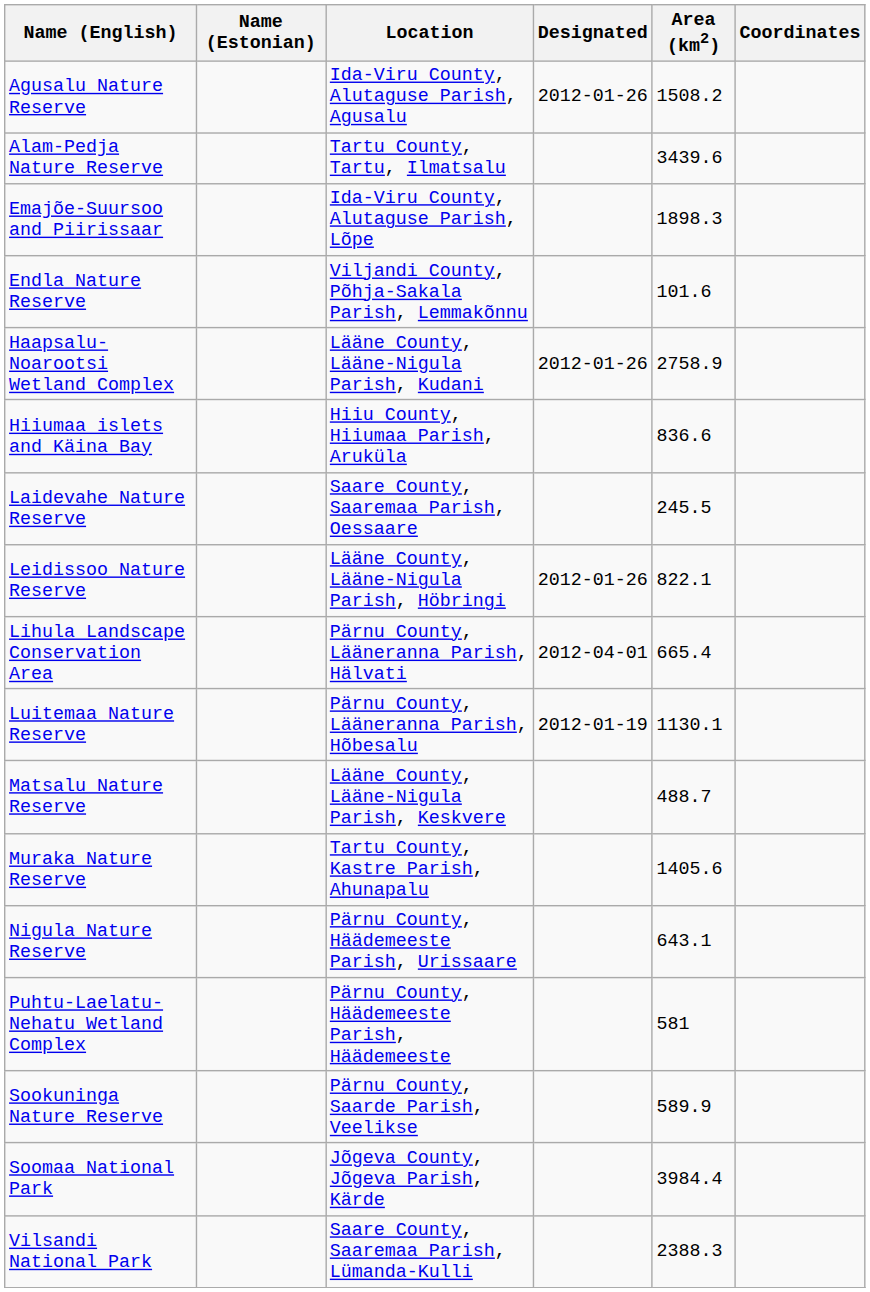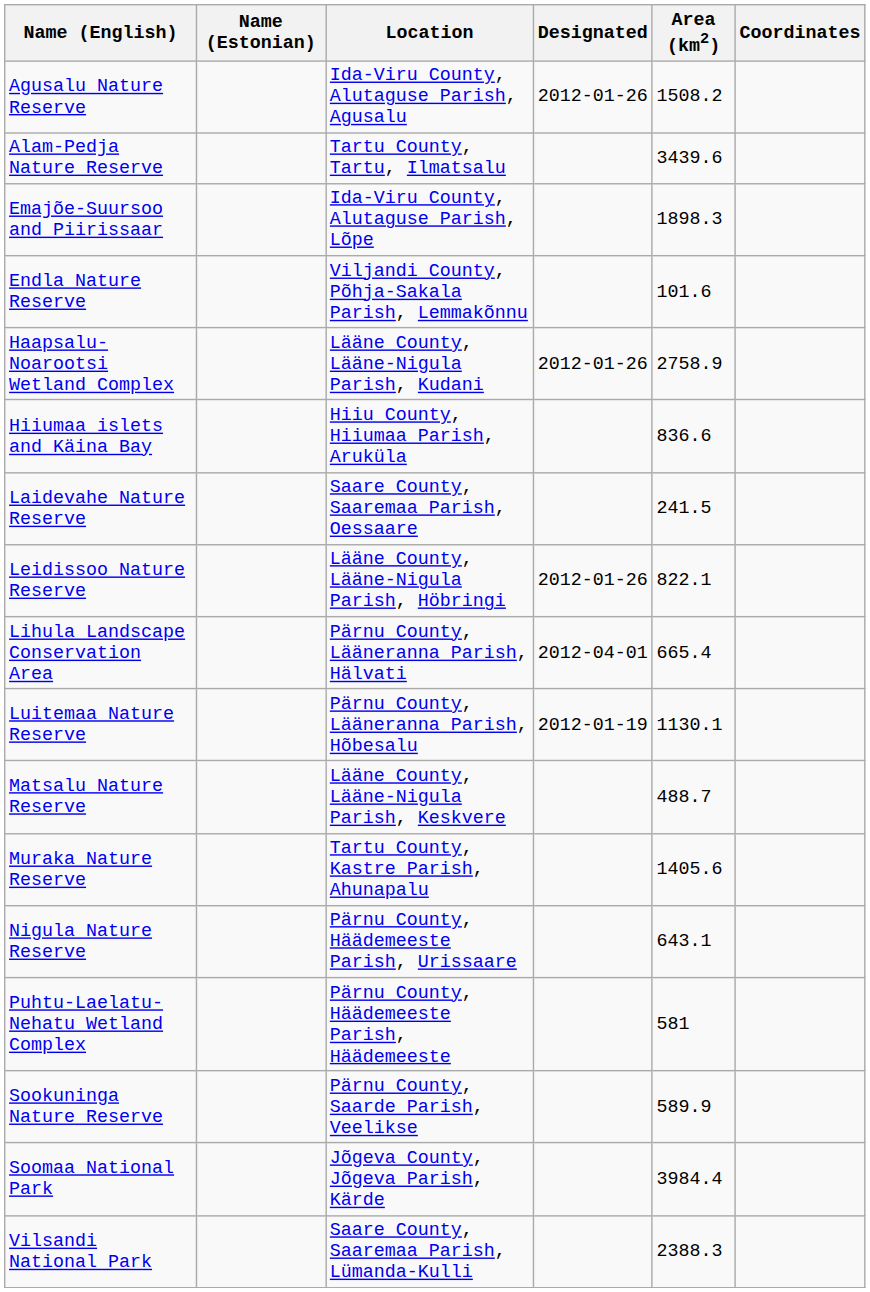Laidevahe Nature Reserve | Area (km2): 245.5 -> 241.5
